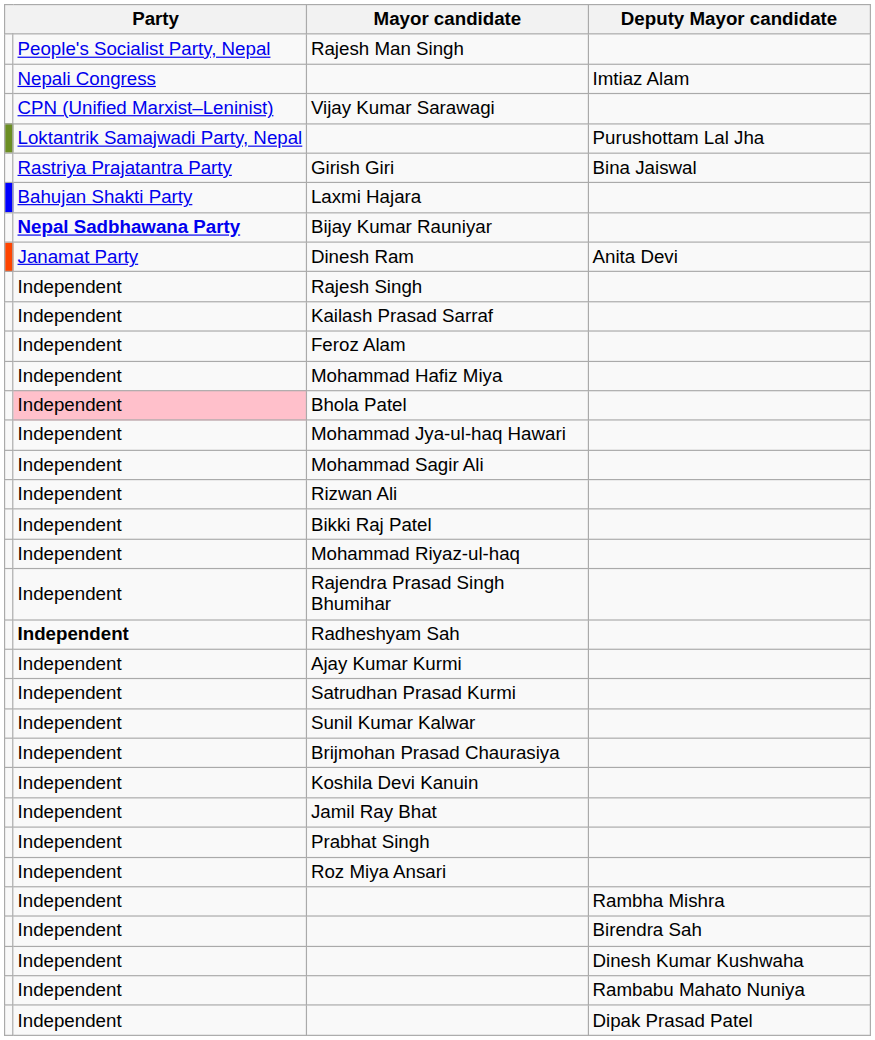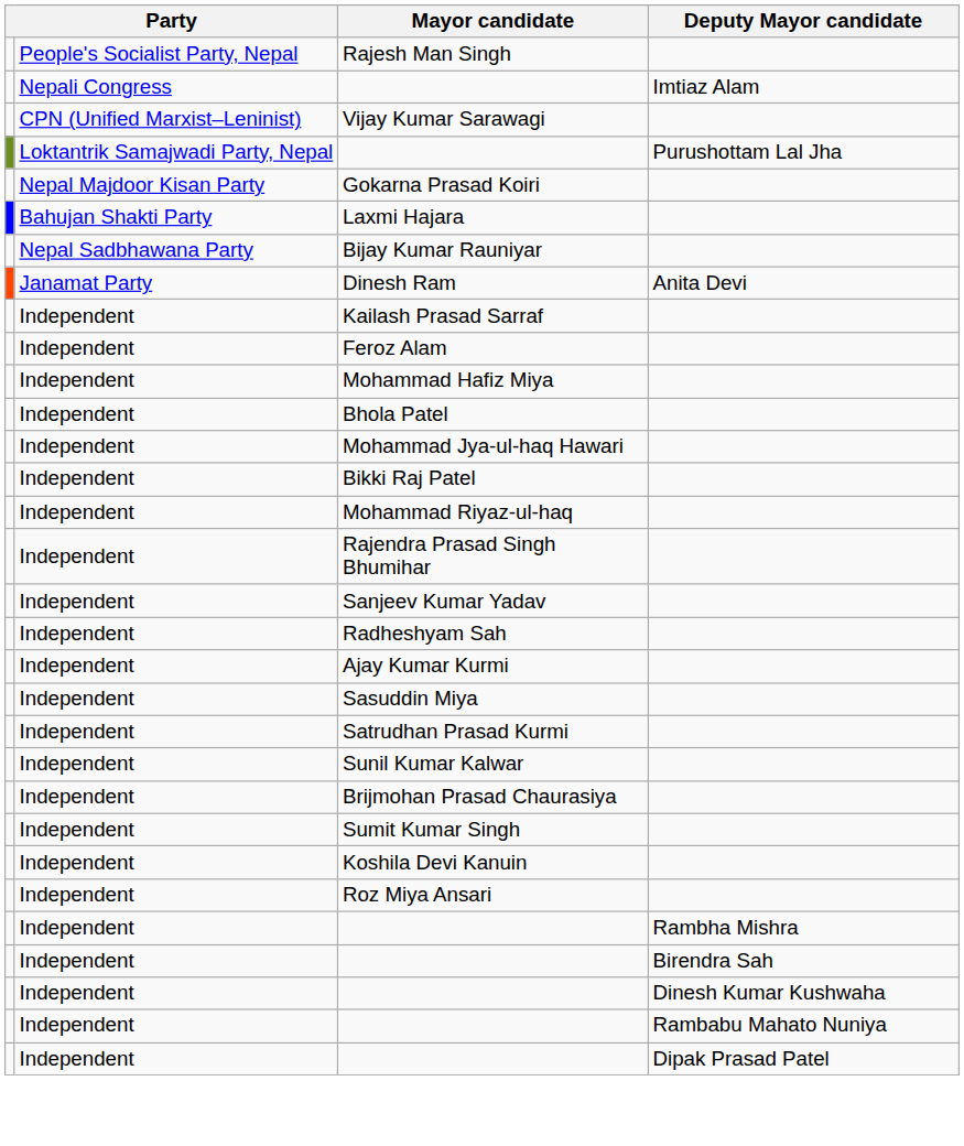- row: Rastriya Prajatantra Party | Girish Giri | Bina Jaiswal
+ row: Nepal Majdoor Kisan Party | Gokarna Prasad Koiri
Bijay Kumar Rauniyar | column 2: bold -> normal
- row: Independent | Rajesh Singh
Bhola Patel | column 2: pink background -> no background
- row: Independent | Mohammad Sagir Ali
- row: Independent | Rizwan Ali
+ row: Independent | Sanjeev Kumar Yadav
Radheshyam Sah | column 2: bold -> normal
+ row: Independent | Sasuddin Miya
+ row: Independent | Sumit Kumar Singh
- row: Independent | Jamil Ray Bhat
- row: Independent | Prabhat Singh
